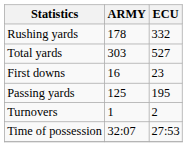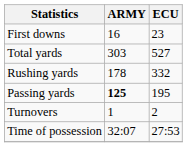rows swapped: First downs <-> Rushing yards
Passing yards | ARMY: normal -> bold
